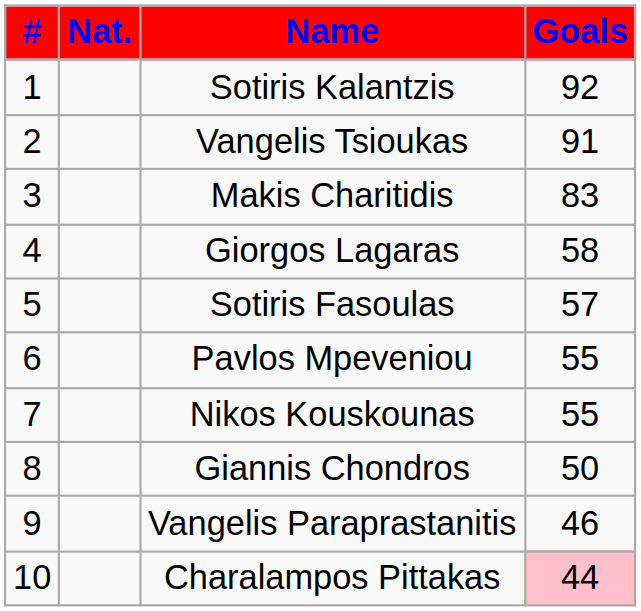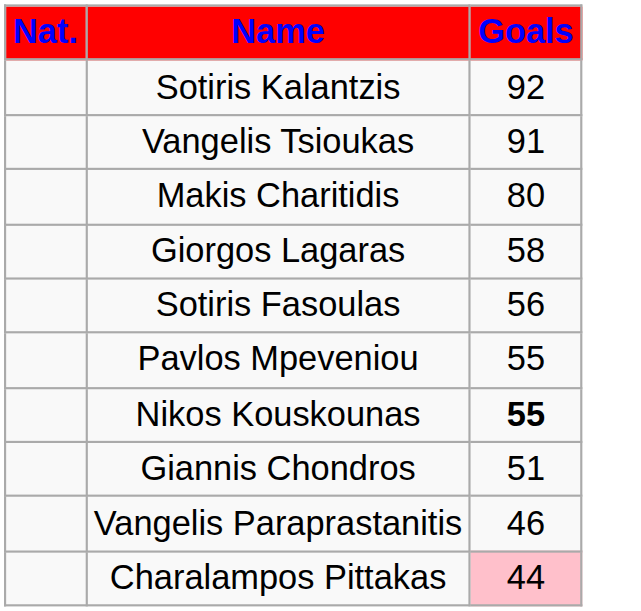- column: # | 1 | 2 | 3 | 4 | 5 | 6 | 7 | 8 | 9 | 10
Makis Charitidis | Goals: 83 -> 80
Sotiris Fasoulas | Goals: 57 -> 56
Nikos Kouskounas | Goals: normal -> bold
Giannis Chondros | Goals: 50 -> 51
